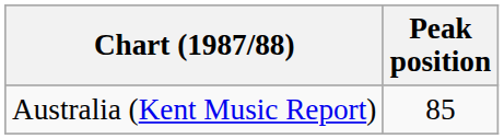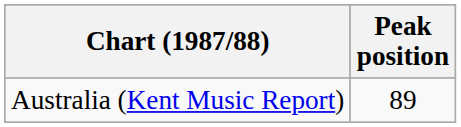Australia (Kent Music Report) | Peak position: 85 -> 89
